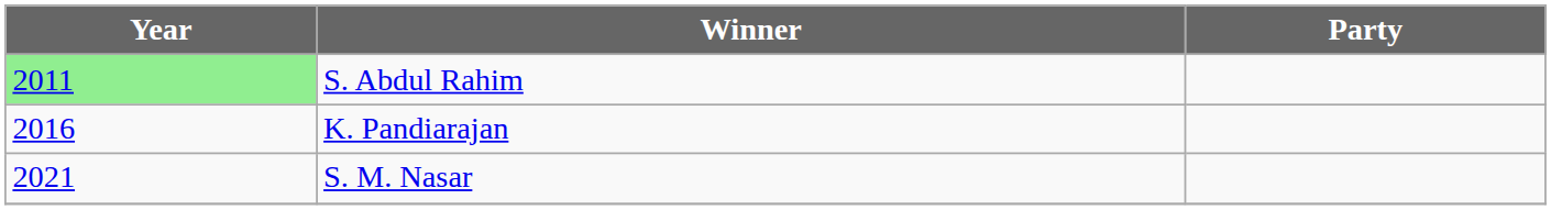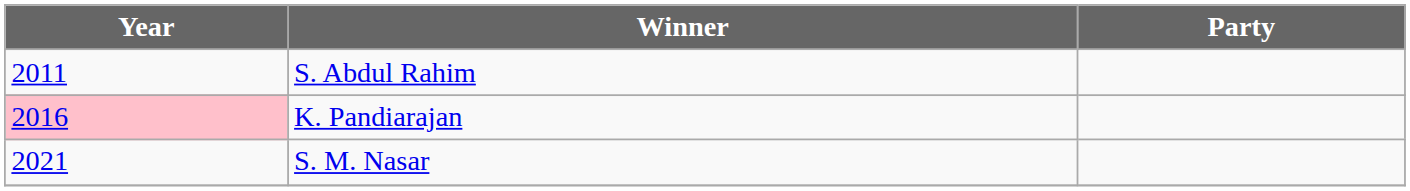S. Abdul Rahim | Year: lightgreen background -> no background
K. Pandiarajan | Year: no background -> pink background
